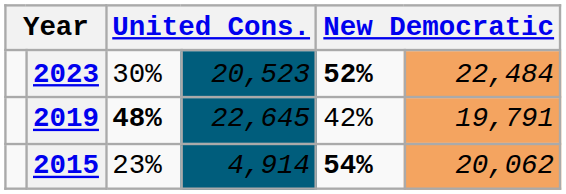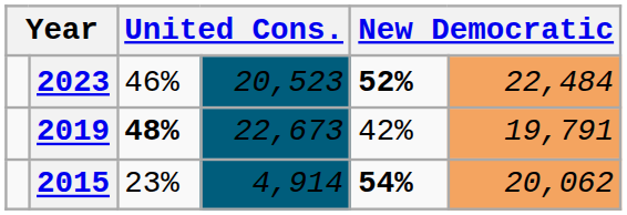2023 | column 3: 30% -> 46%
2019 | column 4: 22,645 -> 22,673
